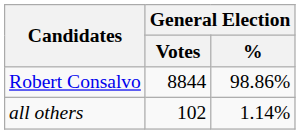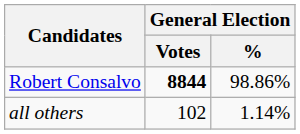Robert Consalvo | General Election / Votes: normal -> bold
